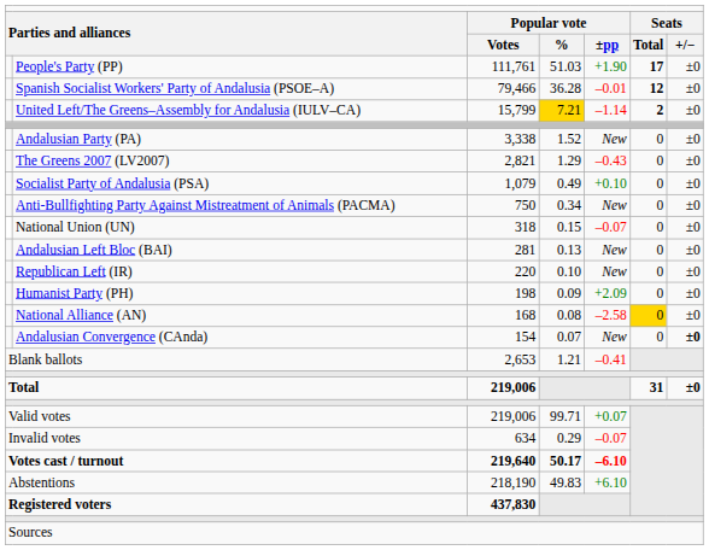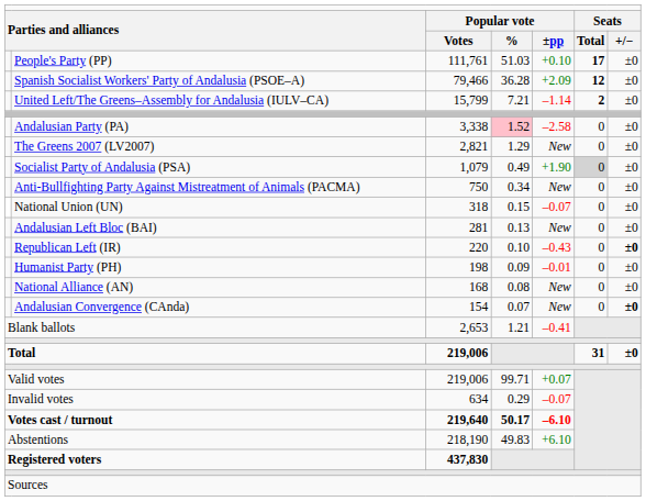People's Party (PP) | column 5: +1.90 -> +0.10
Spanish Socialist Workers' Party of Andalusia (PSOE–A) | column 5: –0.01 -> +2.09
United Left/The Greens–Assembly for Andalusia (IULV–CA) | column 4: gold background -> no background
Andalusian Party (PA) | column 4: no background -> pink background
Andalusian Party (PA) | column 5: New -> –2.58
The Greens 2007 (LV2007) | column 5: –0.43 -> New
Socialist Party of Andalusia (PSA) | column 5: +0.10 -> +1.90
Socialist Party of Andalusia (PSA) | column 6: no background -> lightgrey background
Republican Left (IR) | column 5: New -> –0.43
Republican Left (IR) | column 7: normal -> bold
Humanist Party (PH) | column 5: +2.09 -> –0.01
National Alliance (AN) | column 5: –2.58 -> New
National Alliance (AN) | column 6: gold background -> no background
